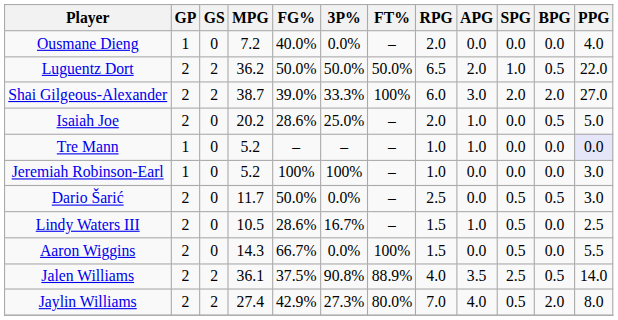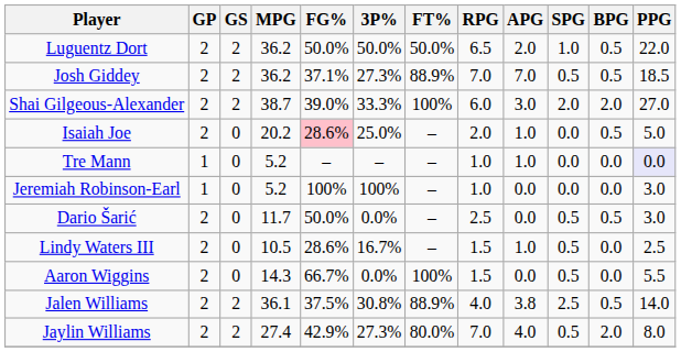- row: Ousmane Dieng | 1 | 0 | 7.2 | 40.0% | 0.0% | – | 2.0 | 0.0 | 0.0 | 0.0 | 4.0
+ row: Josh Giddey | 2 | 2 | 36.2 | 37.1% | 27.3% | 88.9% | 7.0 | 7.0 | 0.5 | 0.5 | 18.5
Isaiah Joe | FG%: no background -> pink background
Jalen Williams | 3P%: 90.8% -> 30.8%
Jalen Williams | APG: 3.5 -> 3.8
